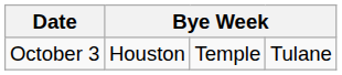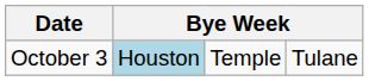October 3 | column 2: no background -> lightblue background
